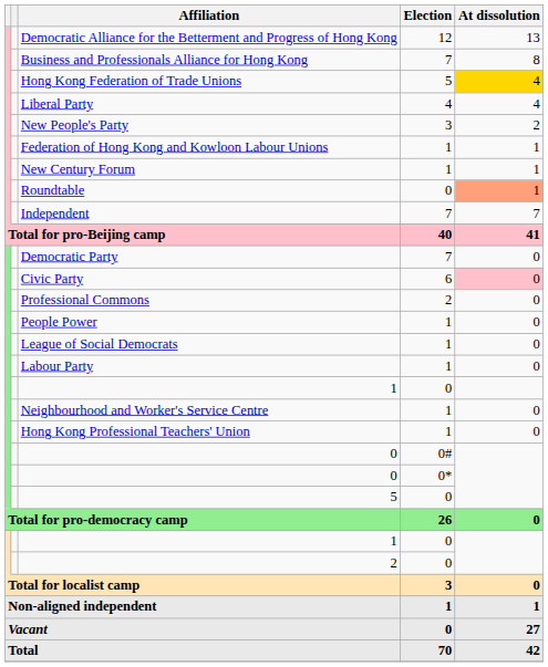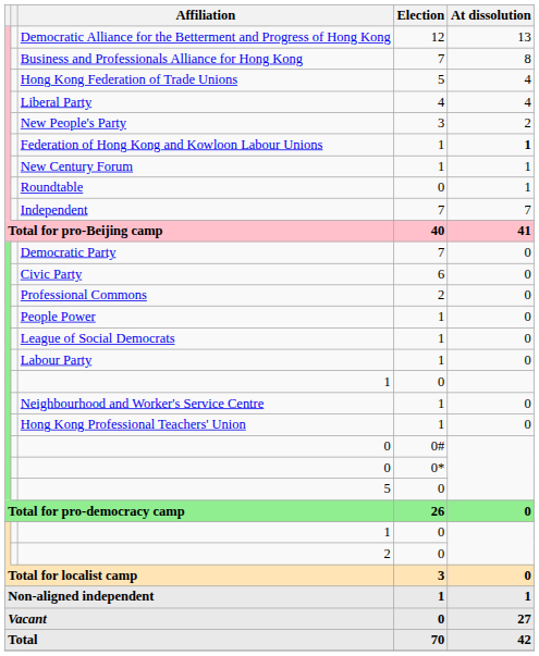Hong Kong Federation of Trade Unions | At dissolution: gold background -> no background
Federation of Hong Kong and Kowloon Labour Unions | At dissolution: normal -> bold
Roundtable | At dissolution: lightsalmon background -> no background
Civic Party | At dissolution: pink background -> no background
